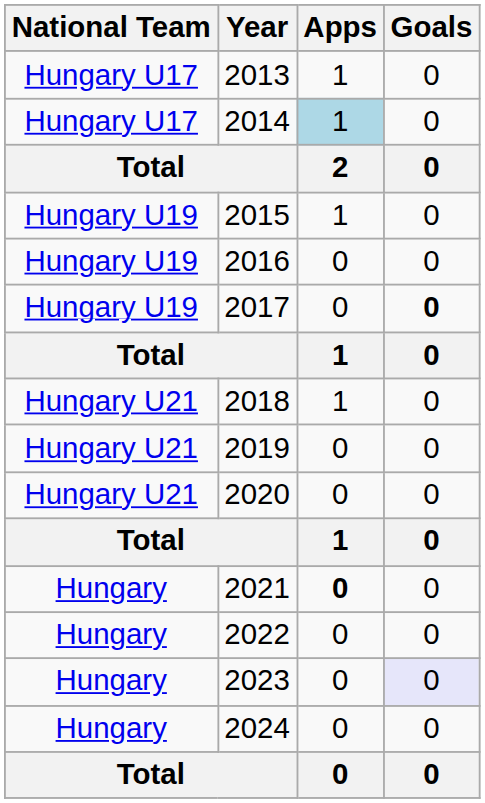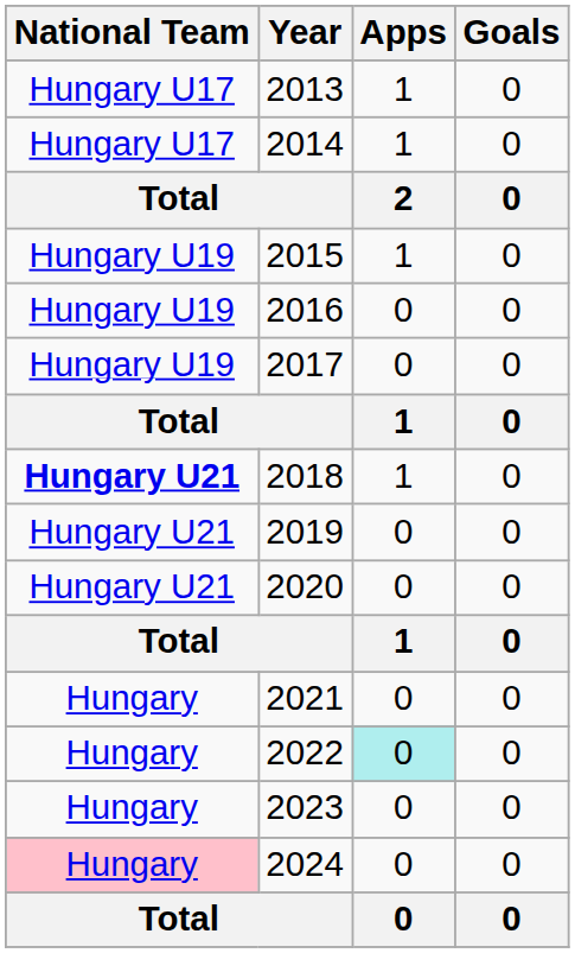2014 | Apps: lightblue background -> no background
2017 | Goals: bold -> normal
2018 | National Team: normal -> bold
2021 | Apps: bold -> normal
2022 | Apps: no background -> paleturquoise background
2023 | Goals: lavender background -> no background
2024 | National Team: no background -> pink background
